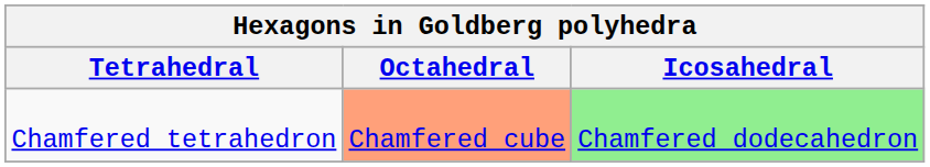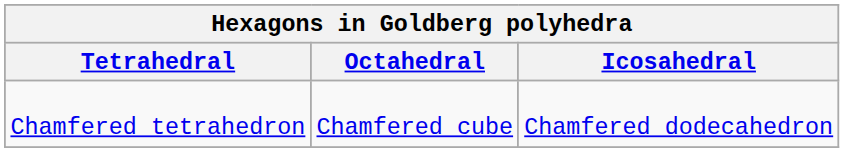Chamfered tetrahedron | Octahedral: lightsalmon background -> no background
Chamfered tetrahedron | Icosahedral: lightgreen background -> no background
